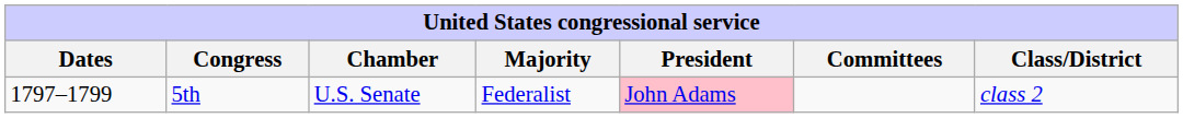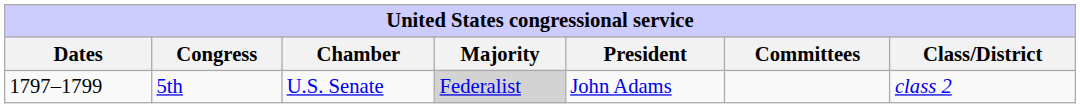5th | Majority: no background -> lightgrey background
5th | President: pink background -> no background
